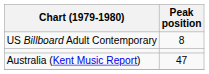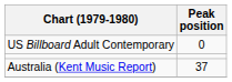row 2 | Peak position: 8 -> 0
row 4 | Peak position: 47 -> 37
